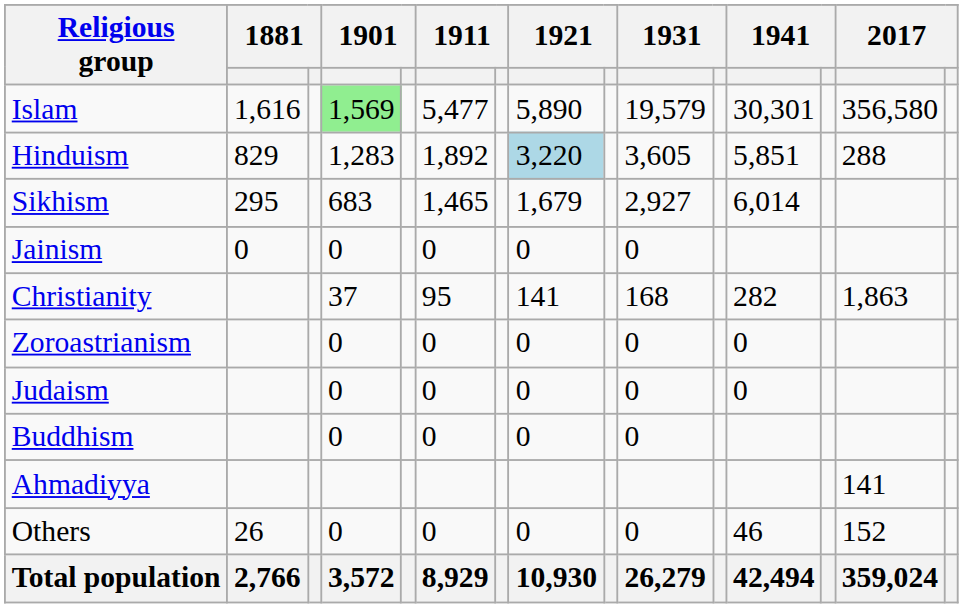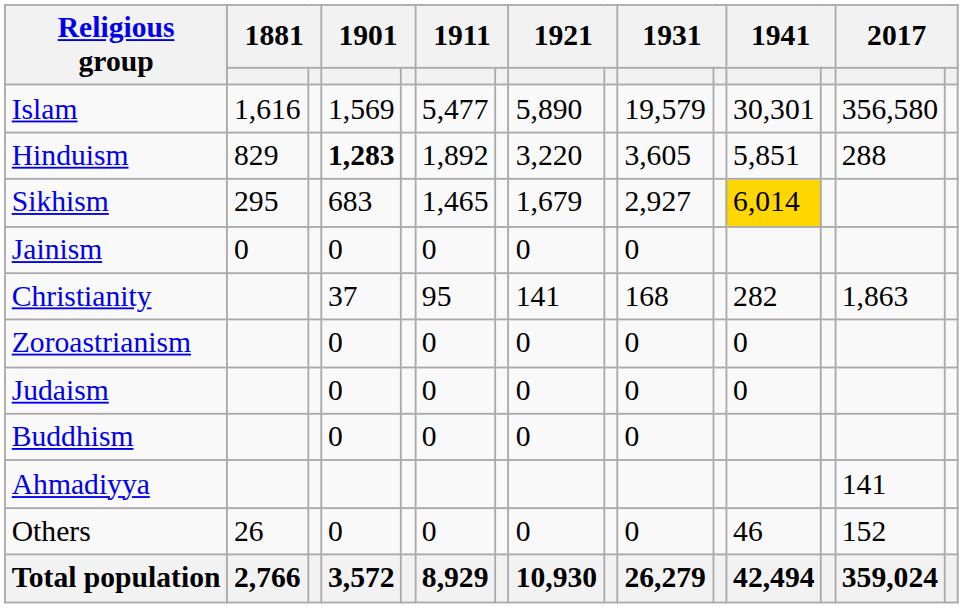Islam | column 4: lightgreen background -> no background
Hinduism | column 4: normal -> bold
Hinduism | column 8: lightblue background -> no background
Sikhism | column 12: no background -> gold background
